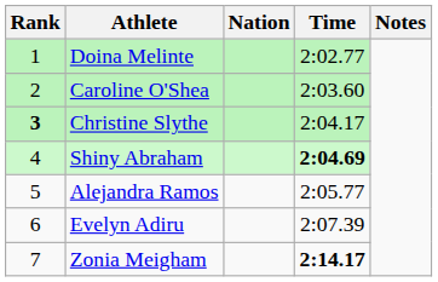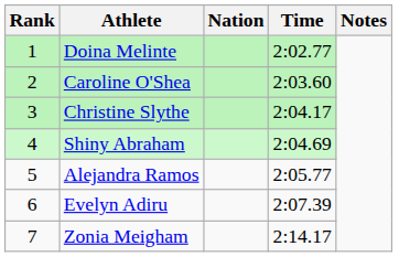Christine Slythe | Rank: bold -> normal
Shiny Abraham | Time: bold -> normal
Zonia Meigham | Time: bold -> normal
